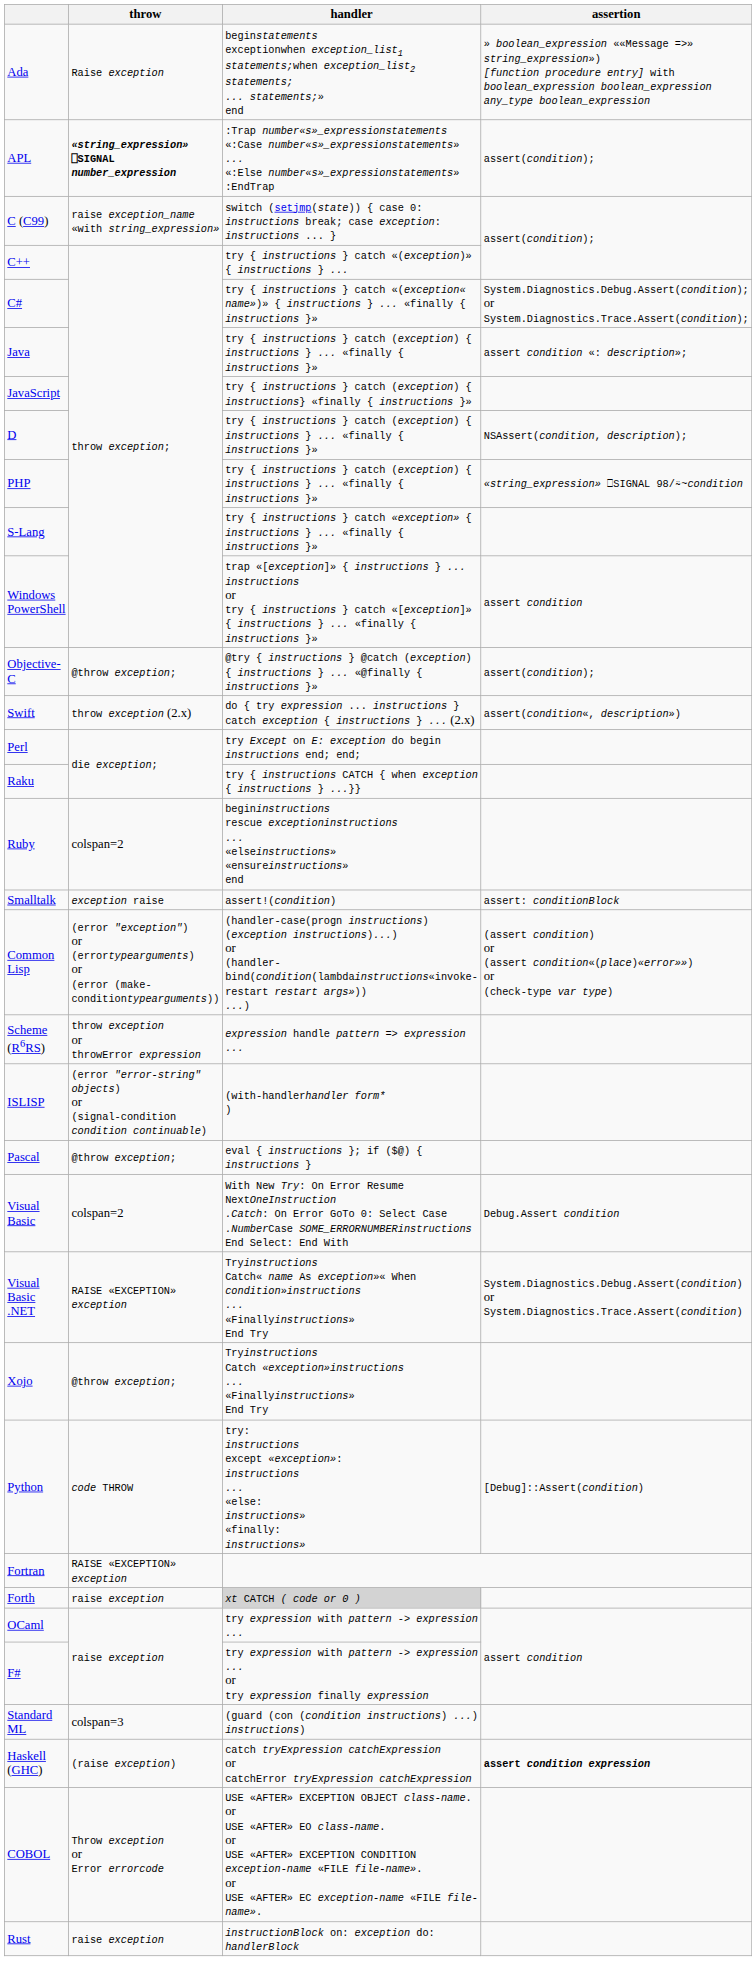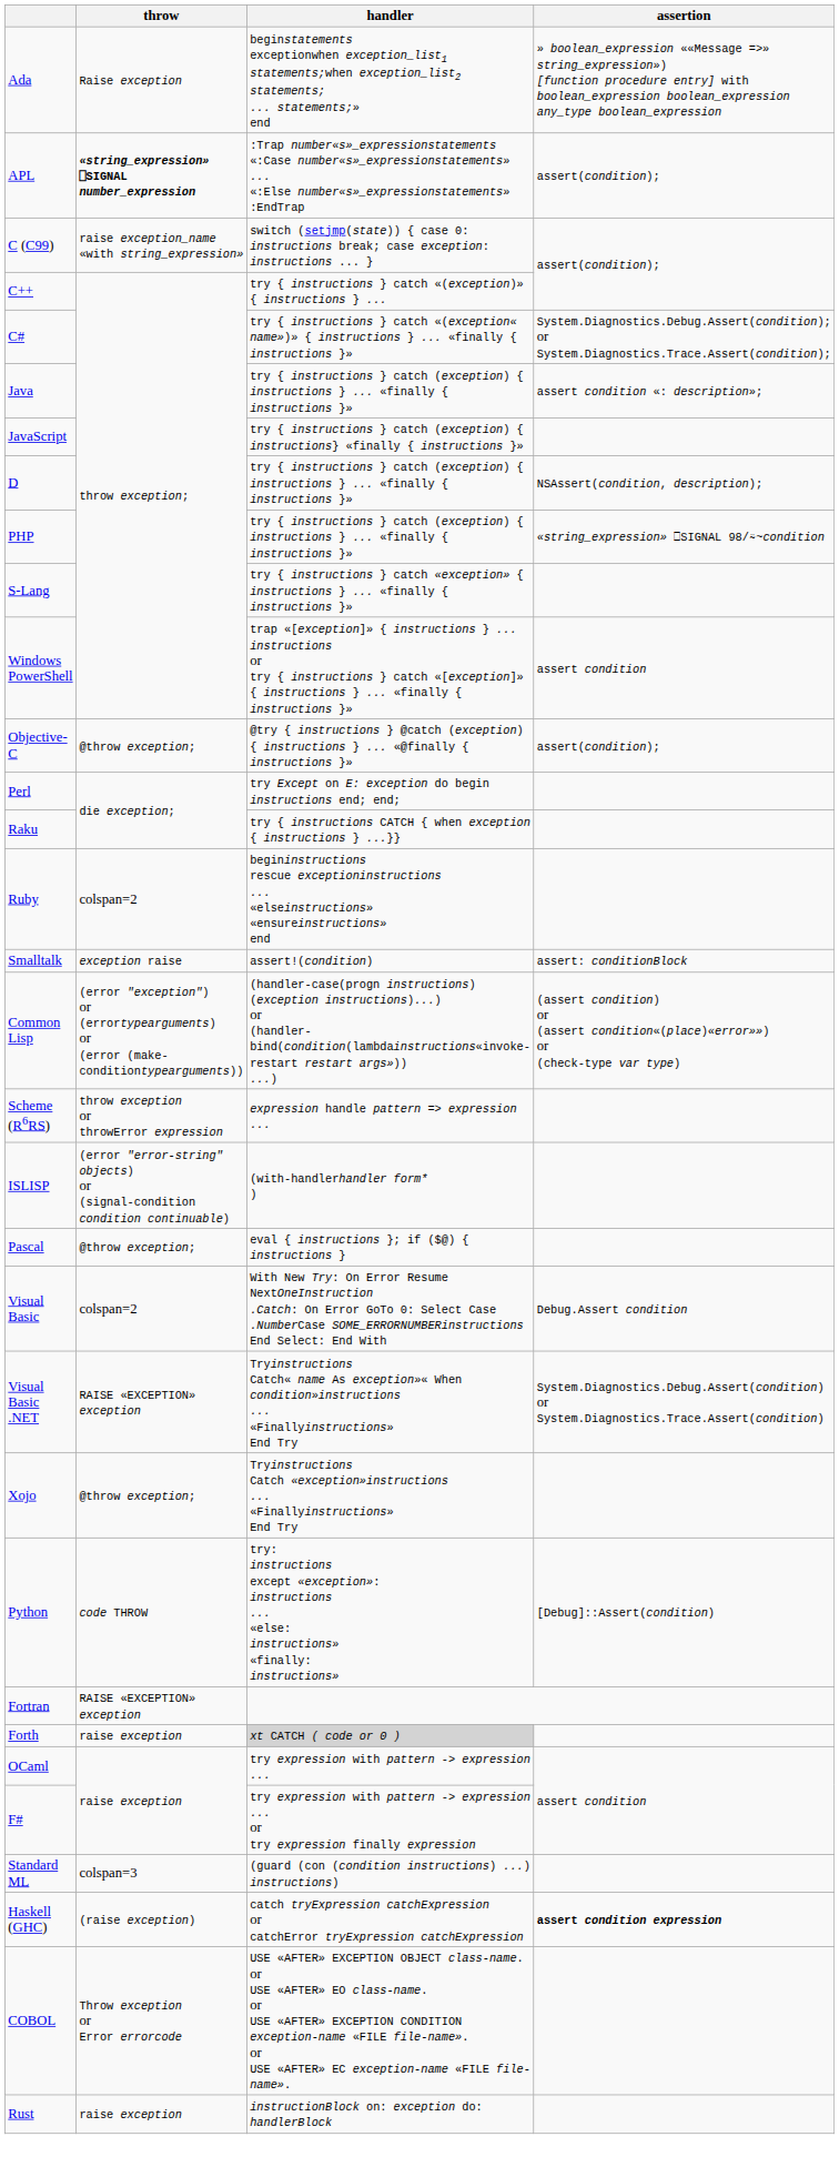- row: Swift | throw exception (2.x) | do { try expression ... instructions } catch exception { instructions } ... (2.x) | assert(condition«, description»)
